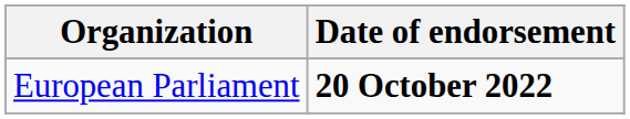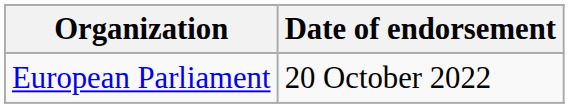European Parliament | Date of endorsement: bold -> normal
